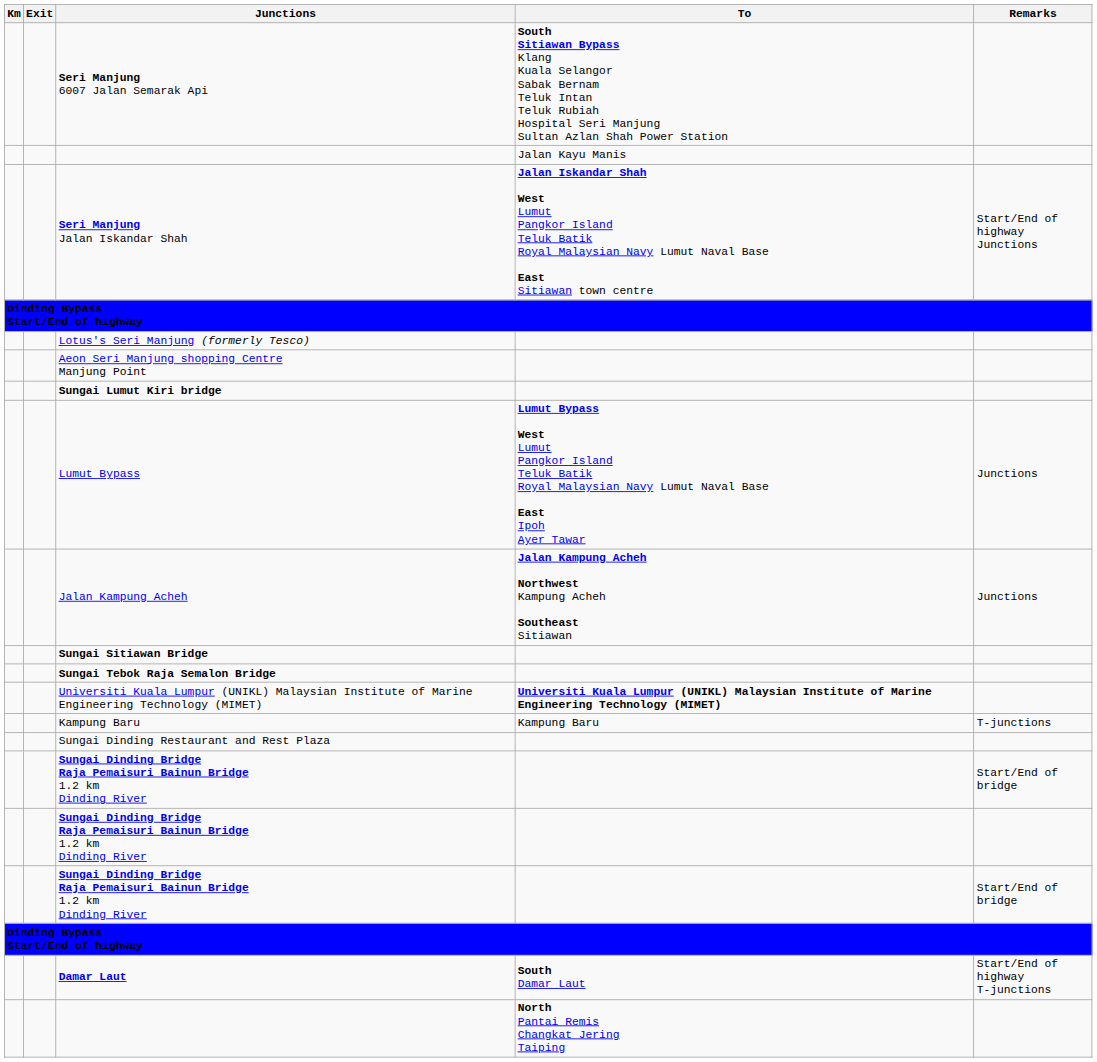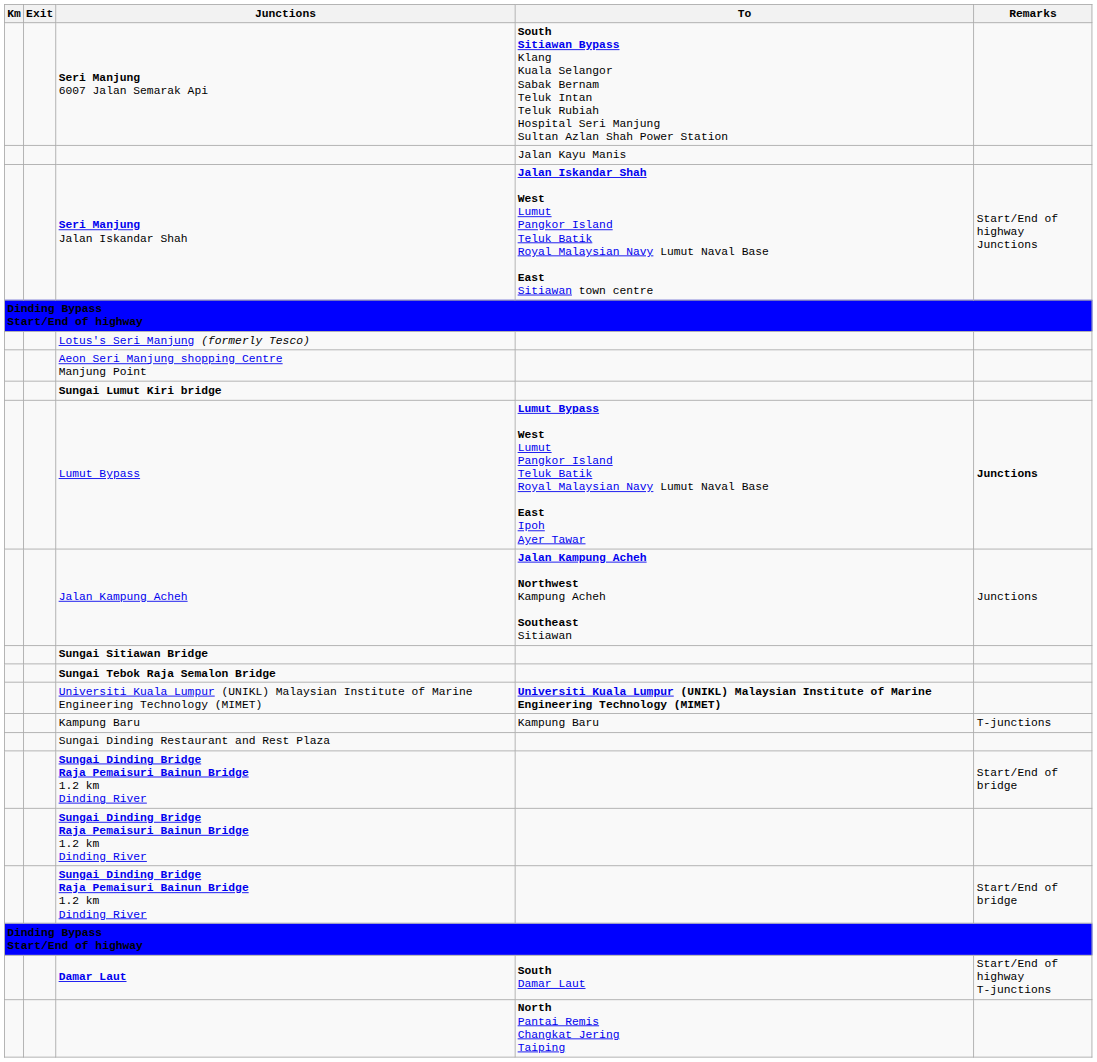Lumut Bypass | Remarks: normal -> bold
